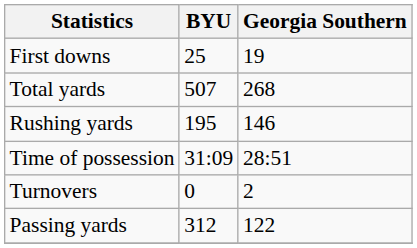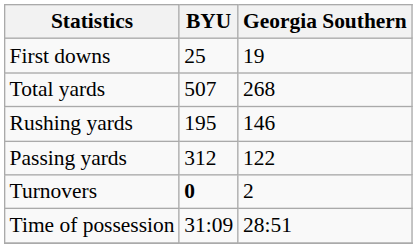rows swapped: Passing yards <-> Time of possession
Turnovers | BYU: normal -> bold
